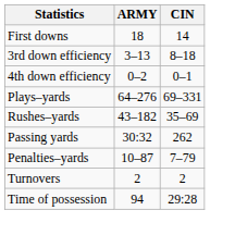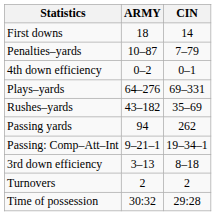rows swapped: 3rd down efficiency <-> Penalties–yards
Passing yards | ARMY: 30:32 -> 94
+ row: Passing: Comp–Att–Int | 9–21–1 | 19–34–1
Time of possession | ARMY: 94 -> 30:32
